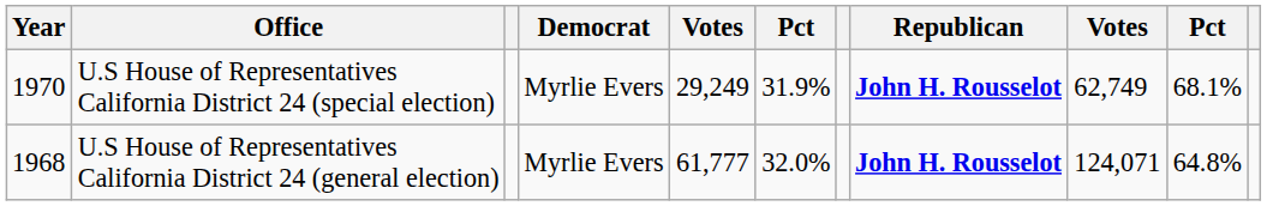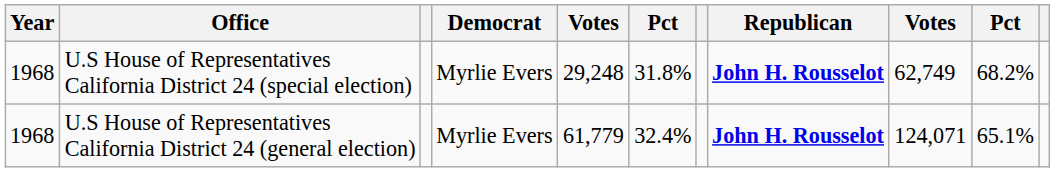row 2 | Year: 1970 -> 1968
row 2 | column 5: 29,249 -> 29,248
row 2 | column 6: 31.9% -> 31.8%
row 2 | column 10: 68.1% -> 68.2%
row 3 | column 5: 61,777 -> 61,779
row 3 | column 6: 32.0% -> 32.4%
row 3 | column 10: 64.8% -> 65.1%
